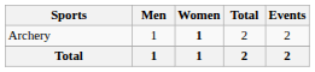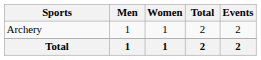Archery | Women: bold -> normal
